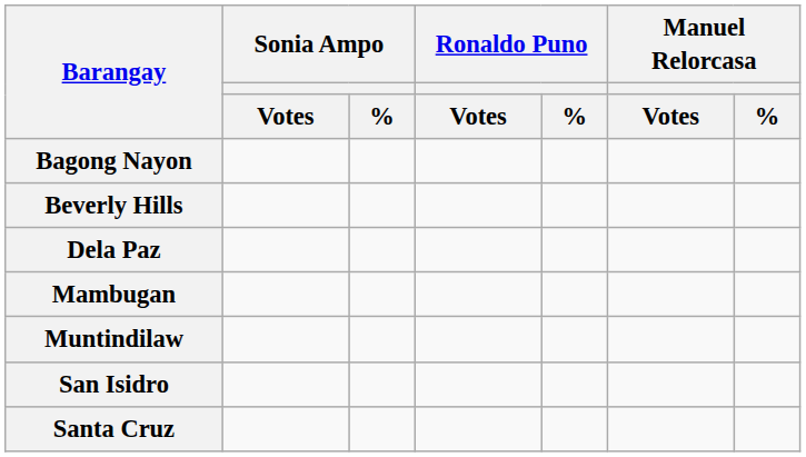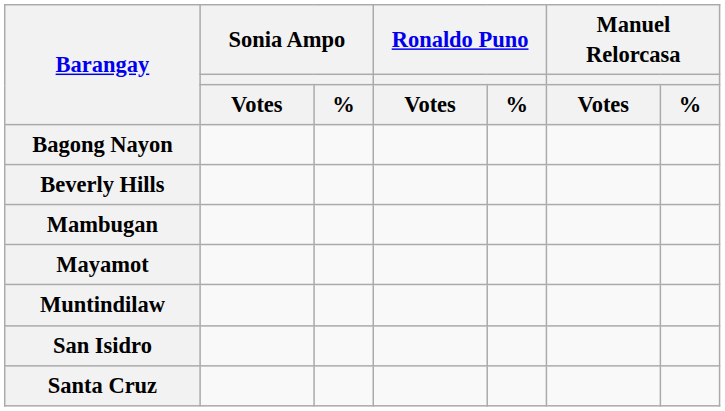- row: Dela Paz
+ row: Mayamot
